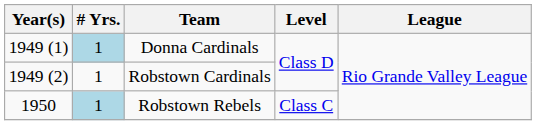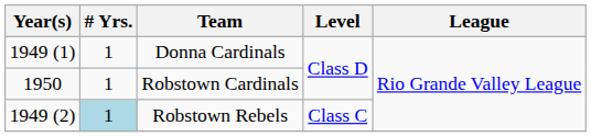Donna Cardinals | # Yrs.: lightblue background -> no background
Robstown Cardinals | Year(s): 1949 (2) -> 1950
Robstown Rebels | Year(s): 1950 -> 1949 (2)
